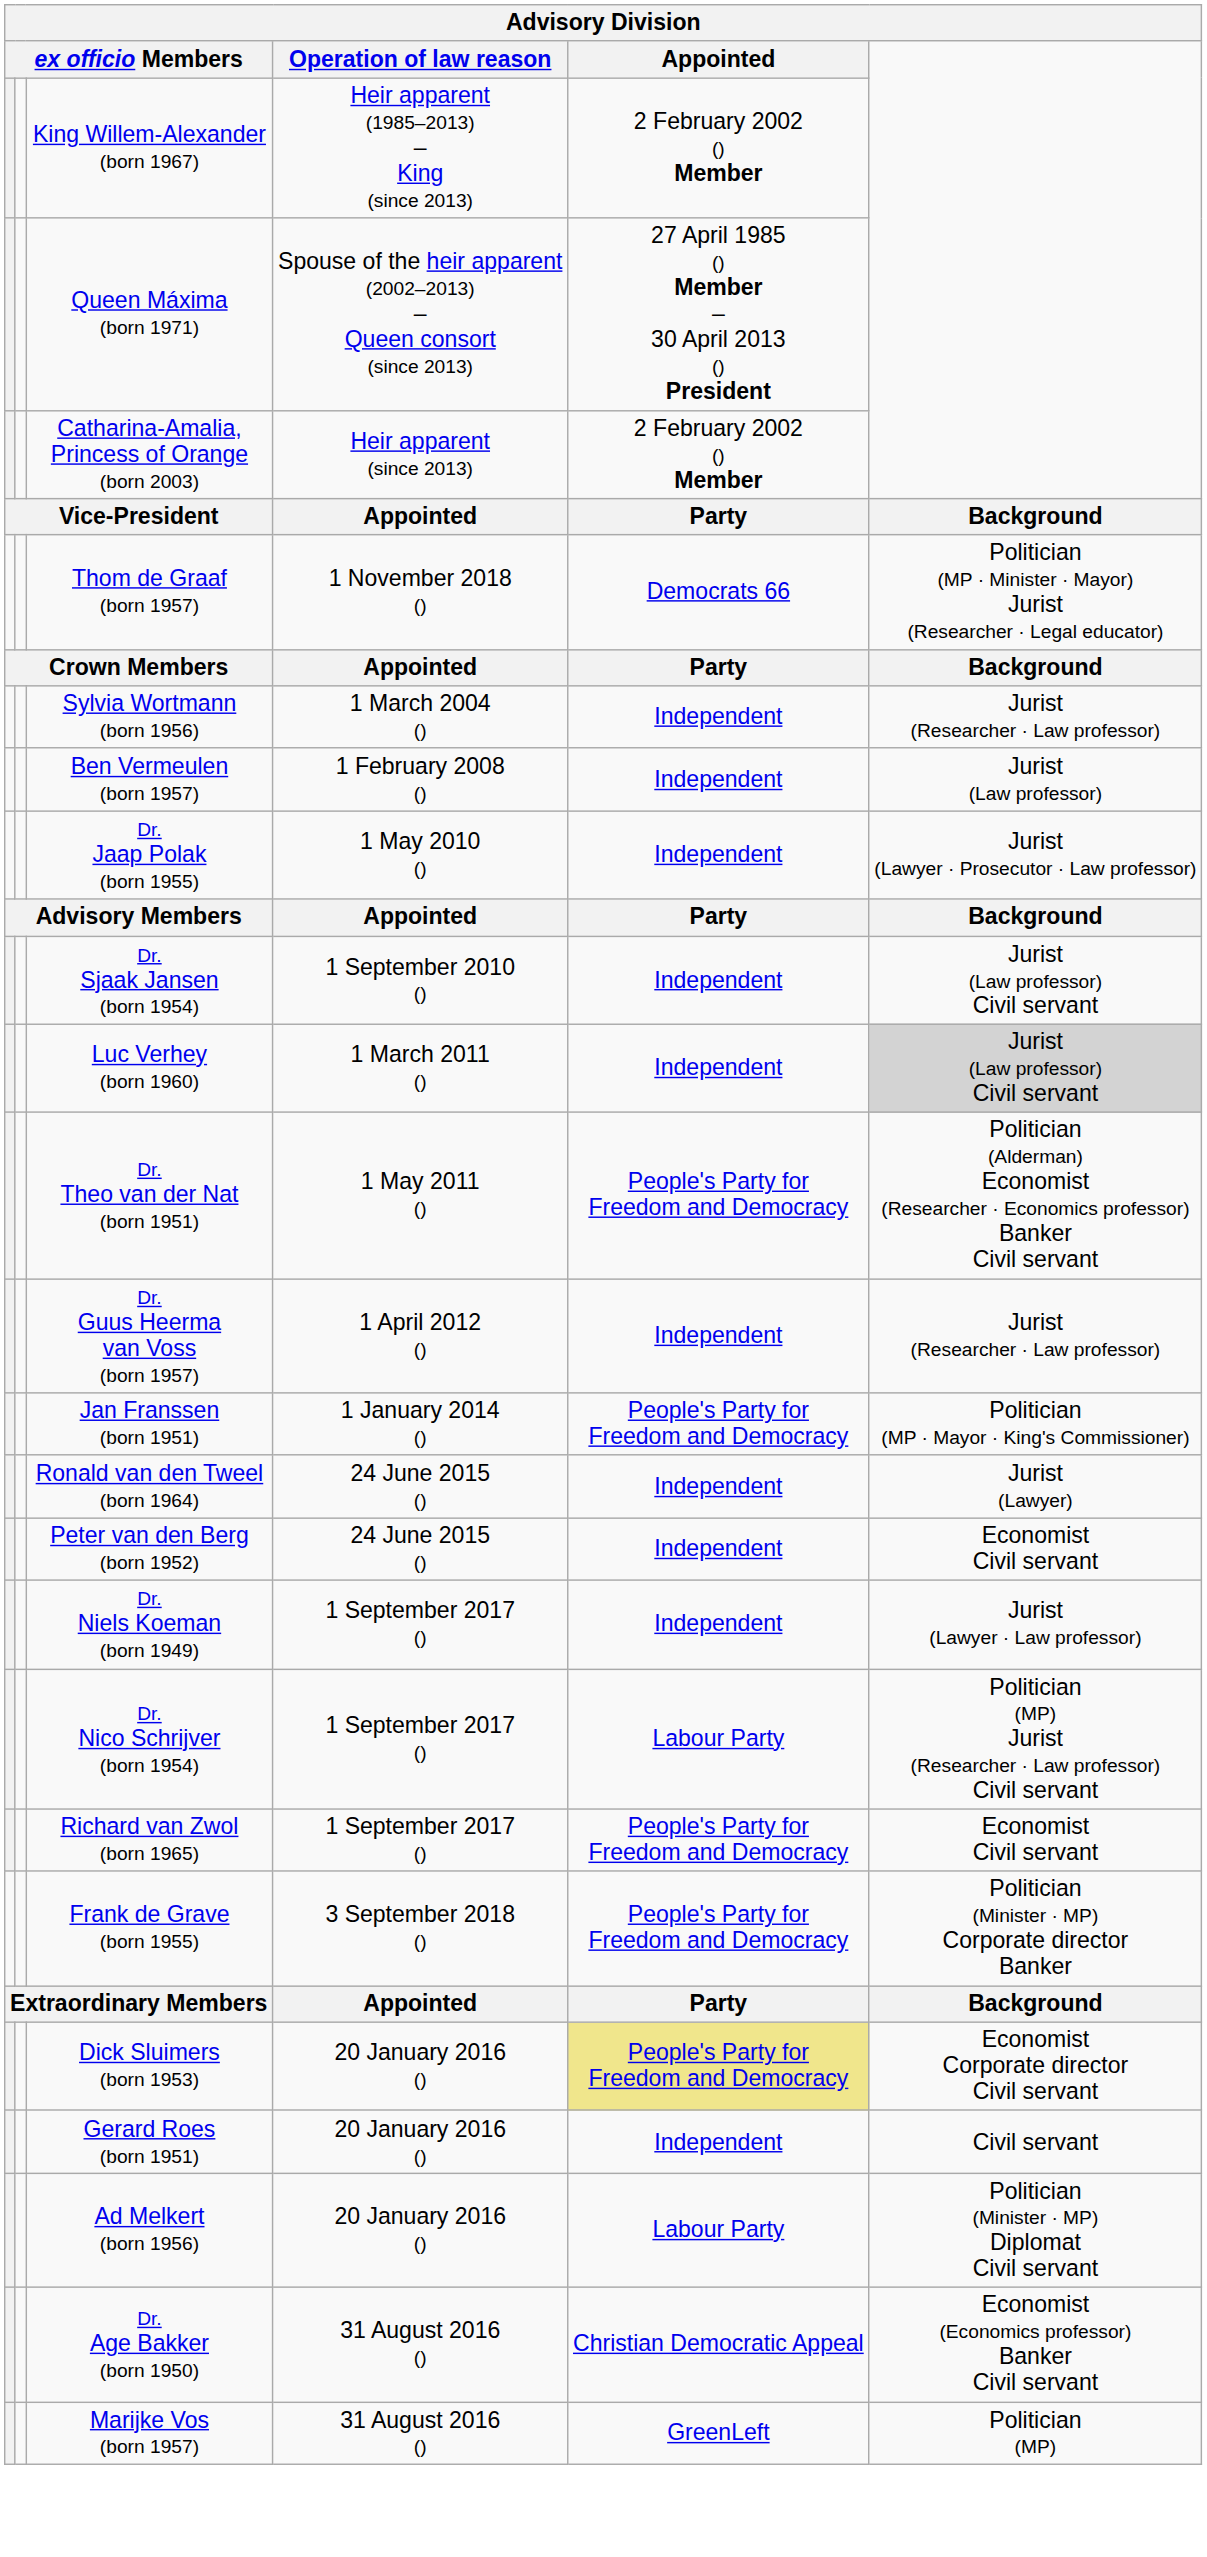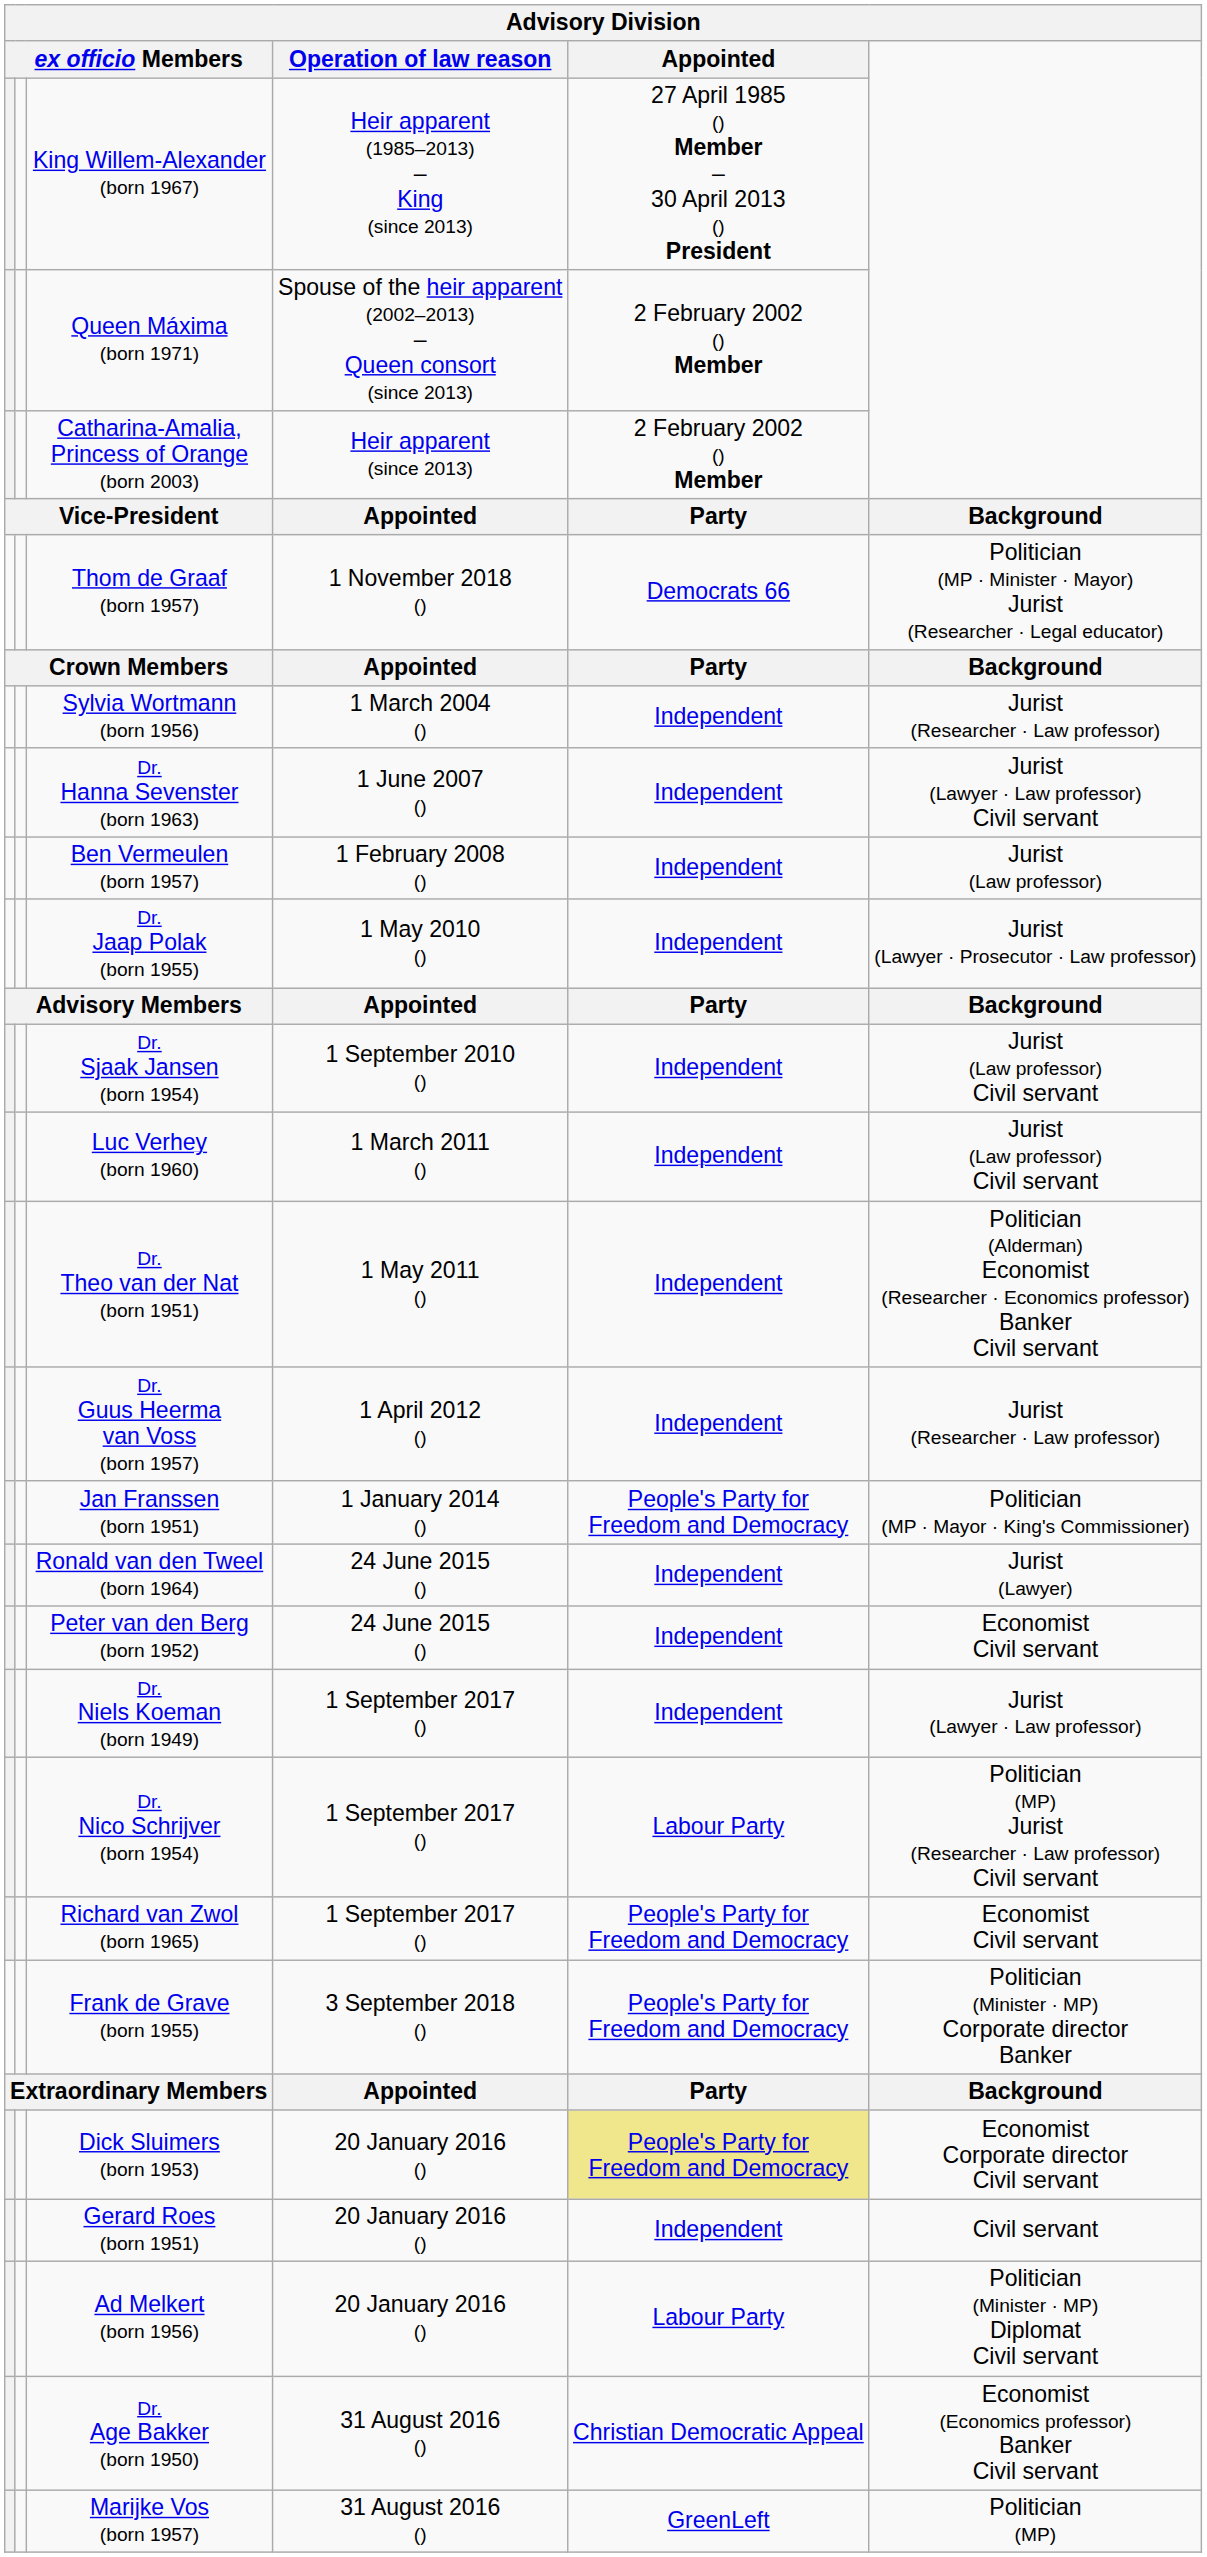King Willem-Alexander (born 1967) | Appointed: 2 February 2002 () Member -> 27 April 1985 () Member – 30 April 2013 () President
Queen Máxima (born 1971) | Appointed: 27 April 1985 () Member – 30 April 2013 () President -> 2 February 2002 () Member
+ row: Dr. Hanna Sevenster (born 1963) | 1 June 2007 () | Independent | Jurist (Lawyer · Law professor) Civil servant
Luc Verhey (born 1960) | column 6: lightgrey background -> no background
Dr. Theo van der Nat (born 1951) | Appointed: People's Party for Freedom and Democracy -> Independent
